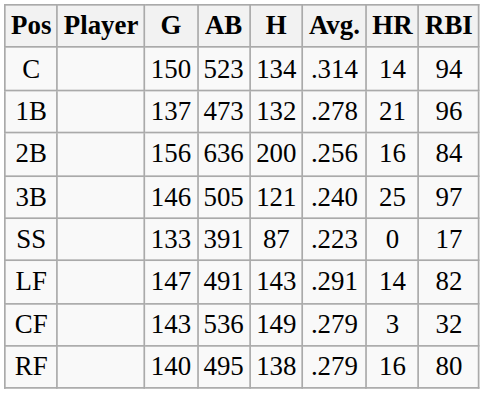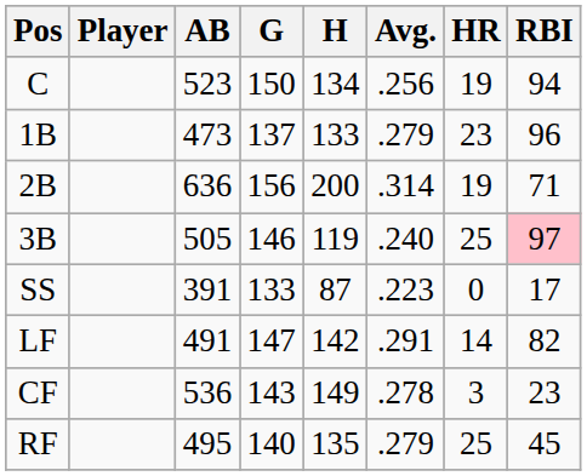columns swapped: G <-> AB
C | Avg.: .314 -> .256
C | HR: 14 -> 19
1B | H: 132 -> 133
1B | Avg.: .278 -> .279
1B | HR: 21 -> 23
2B | Avg.: .256 -> .314
2B | HR: 16 -> 19
2B | RBI: 84 -> 71
3B | H: 121 -> 119
3B | RBI: no background -> pink background
LF | H: 143 -> 142
CF | Avg.: .279 -> .278
CF | RBI: 32 -> 23
RF | H: 138 -> 135
RF | HR: 16 -> 25
RF | RBI: 80 -> 45
